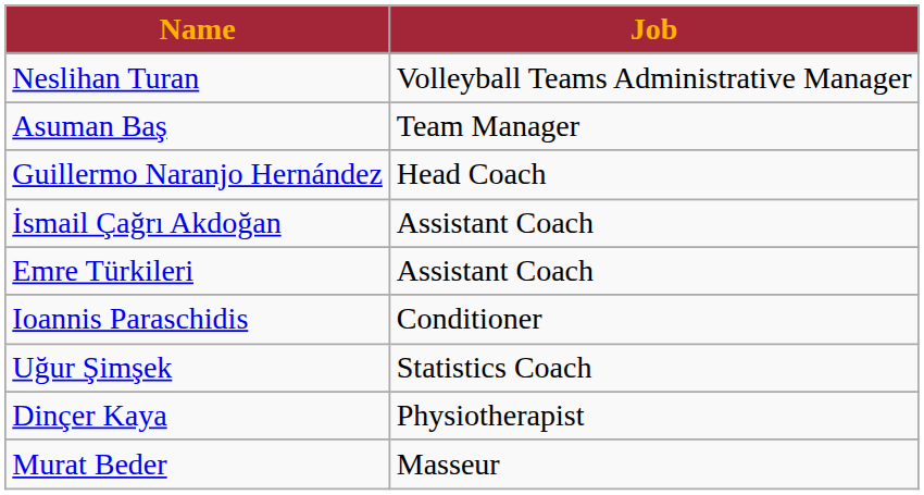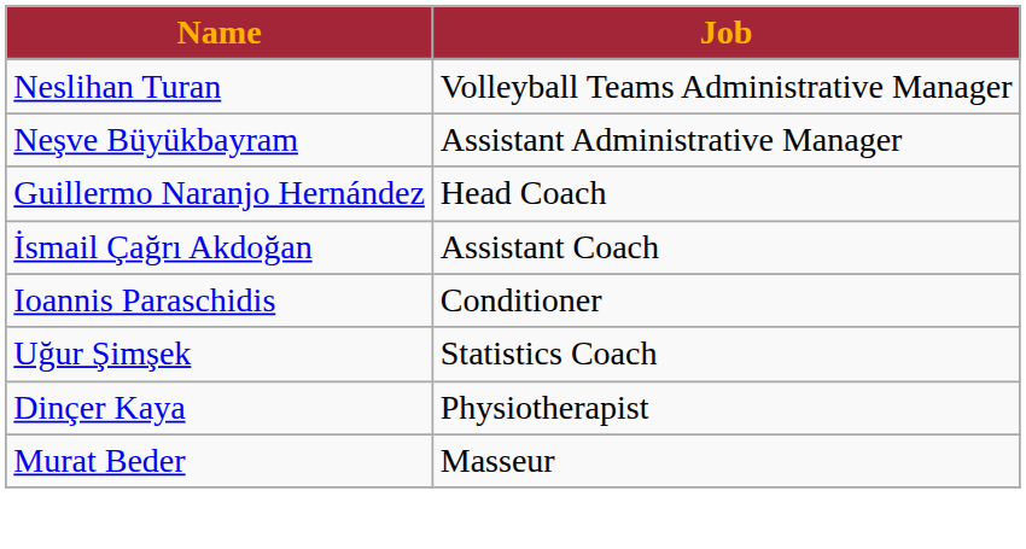+ row: Neşve Büyükbayram | Assistant Administrative Manager
- row: Asuman Baş | Team Manager
- row: Emre Türkileri | Assistant Coach
